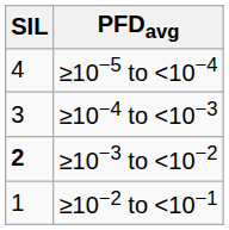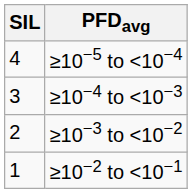≥10−3 to <10−2 | SIL: bold -> normal
